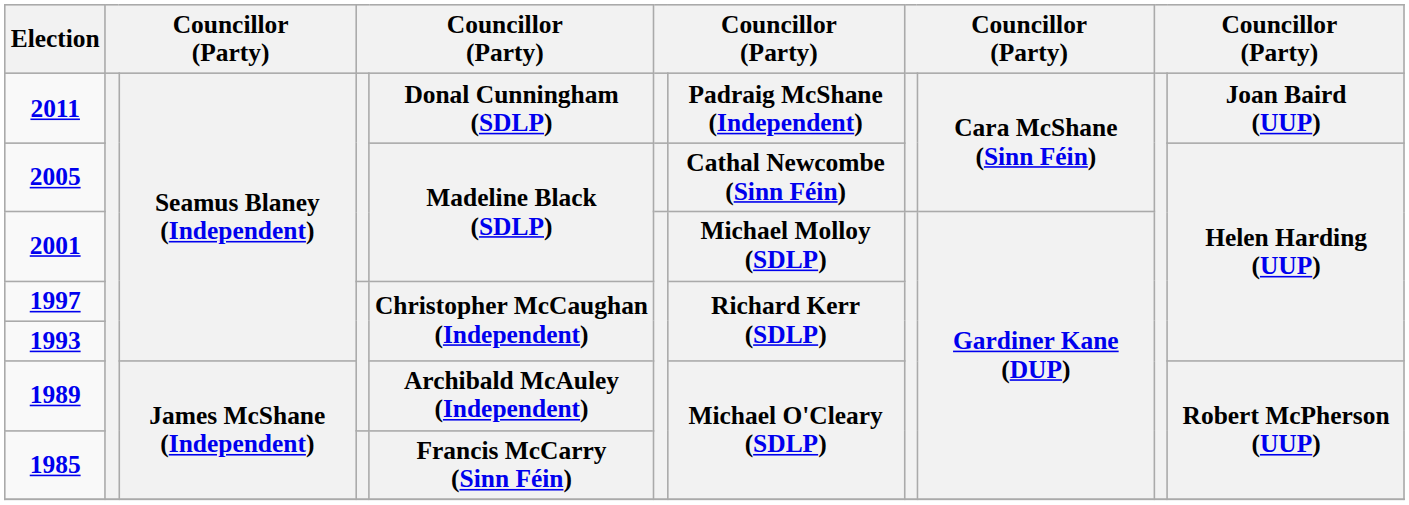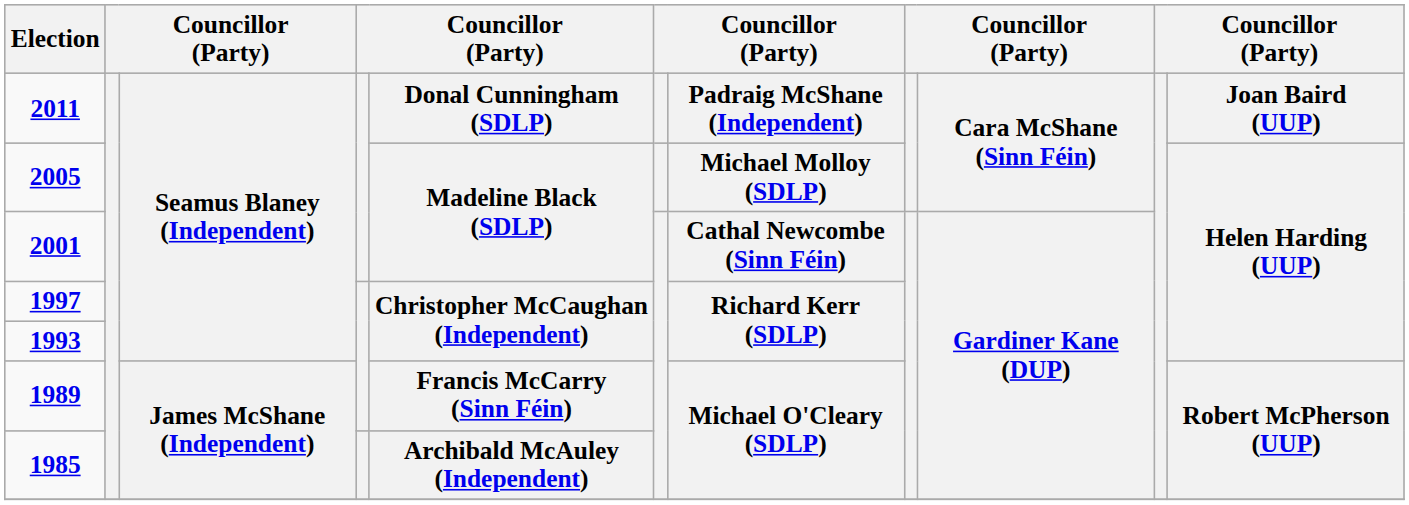2005 | column 7: Cathal Newcombe (Sinn Féin) -> Michael Molloy (SDLP)
2001 | column 7: Michael Molloy (SDLP) -> Cathal Newcombe (Sinn Féin)
1989 | column 5: Archibald McAuley (Independent) -> Francis McCarry (Sinn Féin)
1985 | column 5: Francis McCarry (Sinn Féin) -> Archibald McAuley (Independent)
